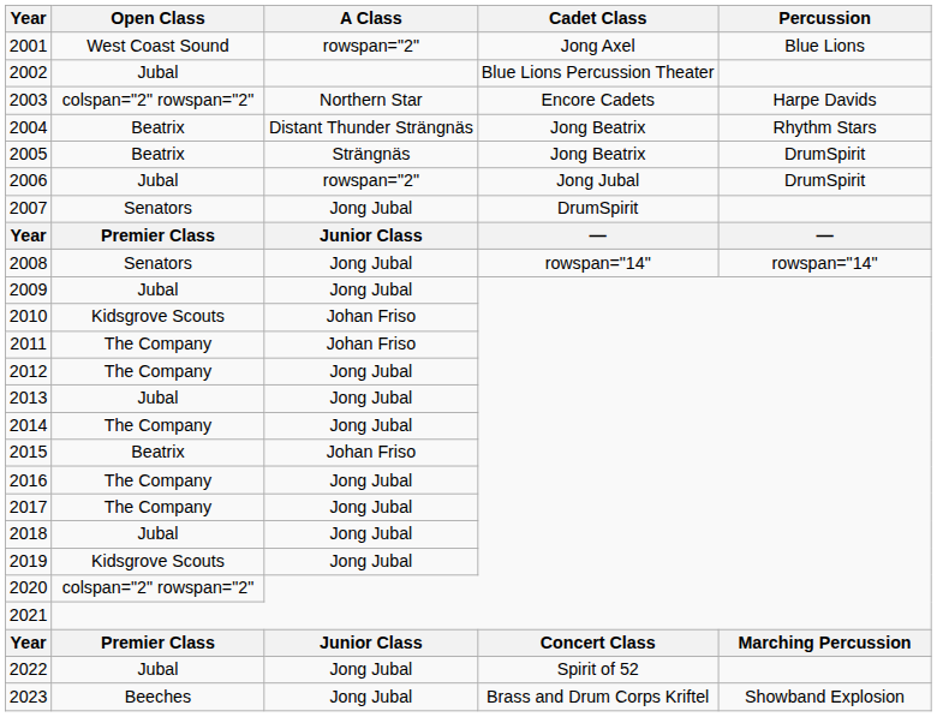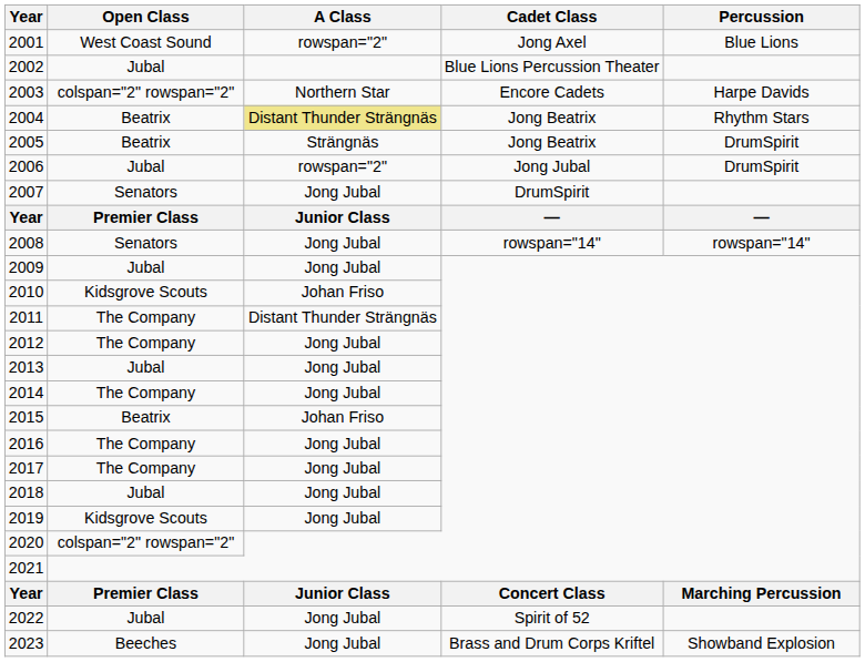2004 | A Class: no background -> khaki background
2011 | A Class: Johan Friso -> Distant Thunder Strängnäs
